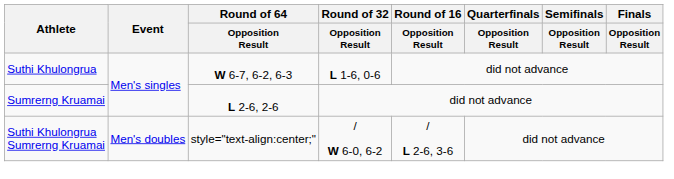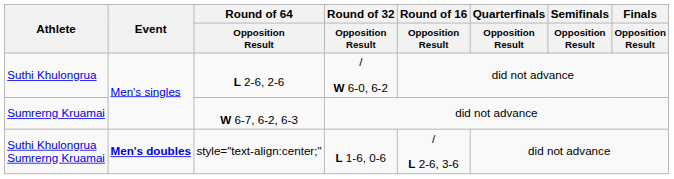Suthi Khulongrua | Round of 64 / Opposition Result: W 6-7, 6-2, 6-3 -> L 2-6, 2-6
Suthi Khulongrua | Round of 32 / Opposition Result: L 1-6, 0-6 -> / W 6-0, 6-2
Sumrerng Kruamai | Round of 64 / Opposition Result: L 2-6, 2-6 -> W 6-7, 6-2, 6-3
Suthi Khulongrua Sumrerng Kruamai | Event: normal -> bold
Suthi Khulongrua Sumrerng Kruamai | Round of 32 / Opposition Result: / W 6-0, 6-2 -> L 1-6, 0-6
